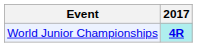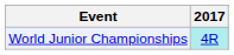World Junior Championships | 2017: bold -> normal
